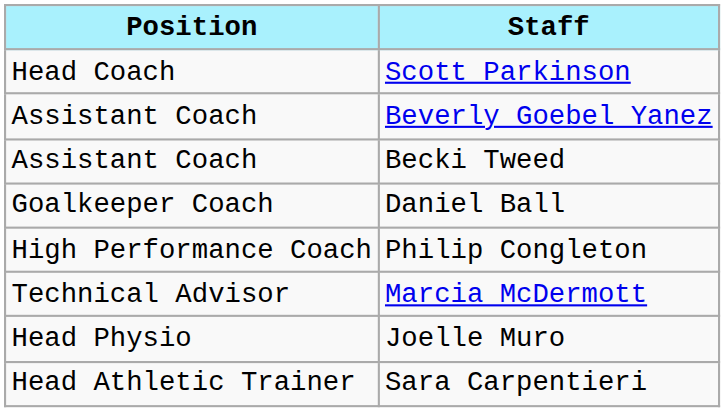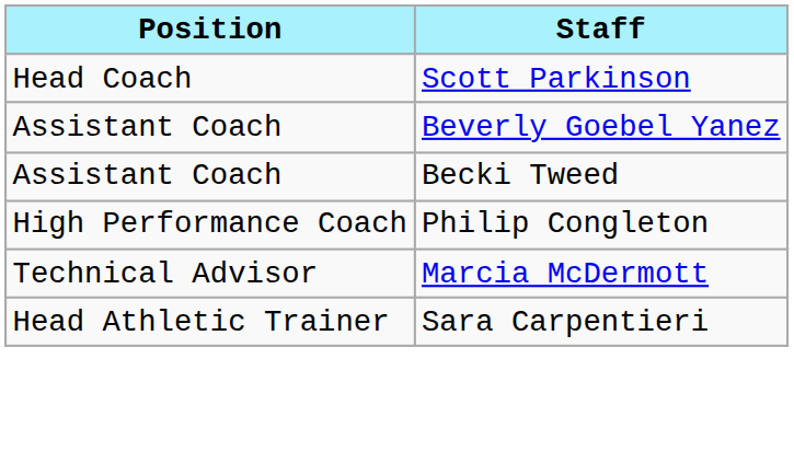- row: Goalkeeper Coach | Daniel Ball
- row: Head Physio | Joelle Muro
